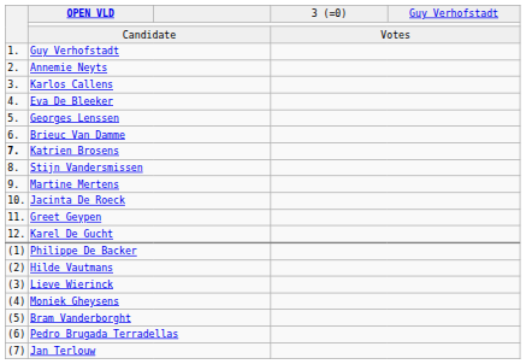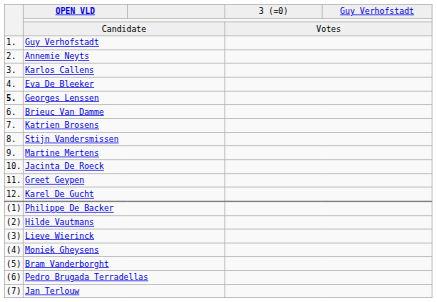Georges Lenssen | column 1: normal -> bold
Katrien Brosens | column 1: bold -> normal
